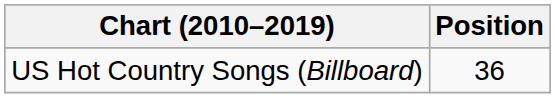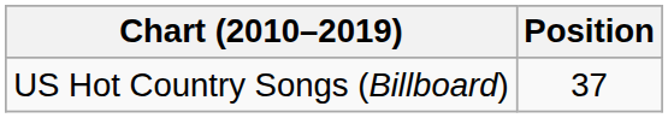US Hot Country Songs (Billboard) | Position: 36 -> 37
